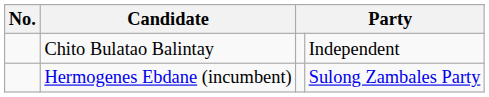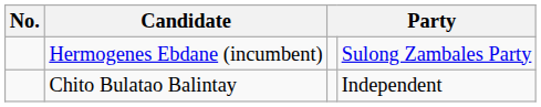rows swapped: Chito Bulatao Balintay <-> Hermogenes Ebdane (incumbent)
